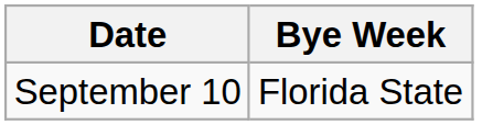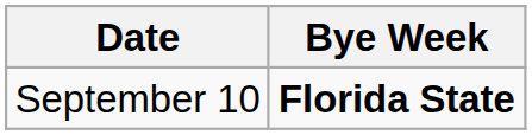September 10 | column 2: normal -> bold
